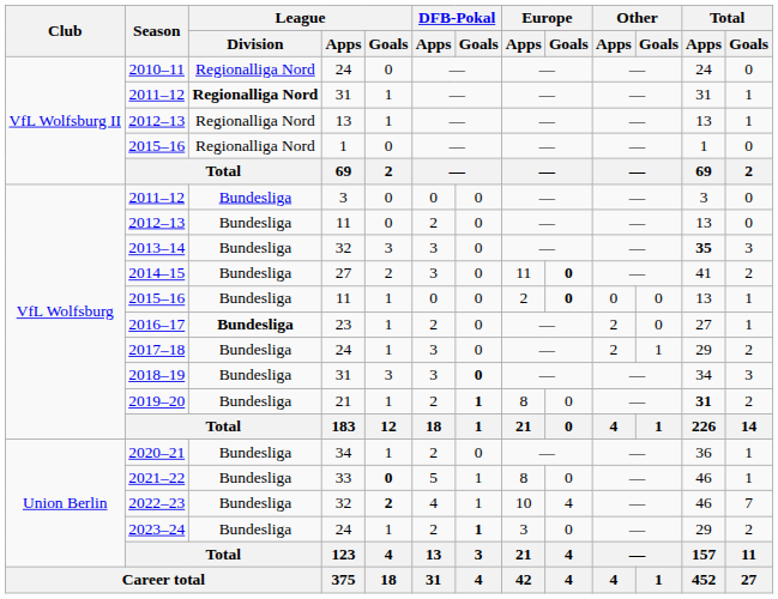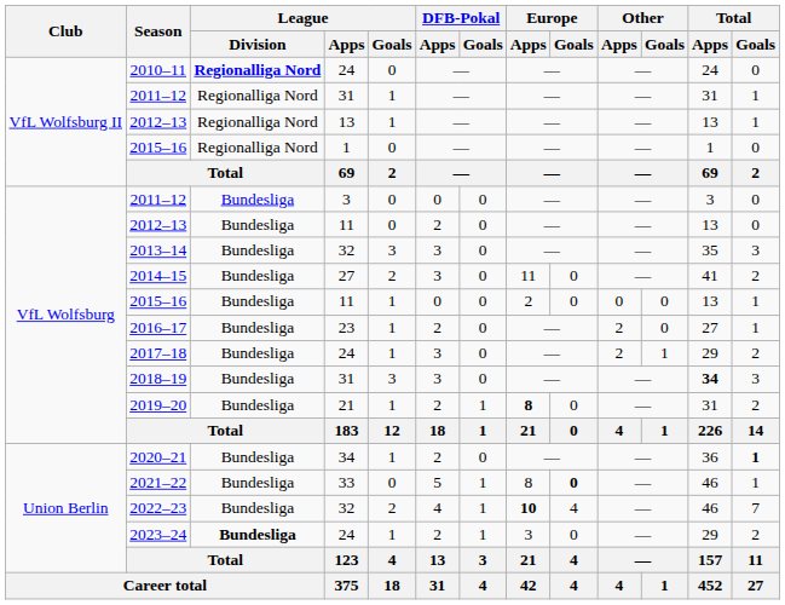2010–11 | League / Division: normal -> bold
2011–12 / 31 | League / Division: bold -> normal
2013–14 | Total / Apps: bold -> normal
2014–15 | Europe / Goals: bold -> normal
2015–16 / 11 | Europe / Goals: bold -> normal
2016–17 | League / Division: bold -> normal
2018–19 | DFB-Pokal / Goals: bold -> normal
2018–19 | Total / Apps: normal -> bold
2019–20 | DFB-Pokal / Goals: bold -> normal
2019–20 | Europe / Apps: normal -> bold
2019–20 | Total / Apps: bold -> normal
2020–21 | Total / Goals: normal -> bold
2021–22 | League / Goals: bold -> normal
2021–22 | Europe / Goals: normal -> bold
2022–23 | League / Goals: bold -> normal
2022–23 | Europe / Apps: normal -> bold
2023–24 | League / Division: normal -> bold
2023–24 | DFB-Pokal / Goals: bold -> normal
